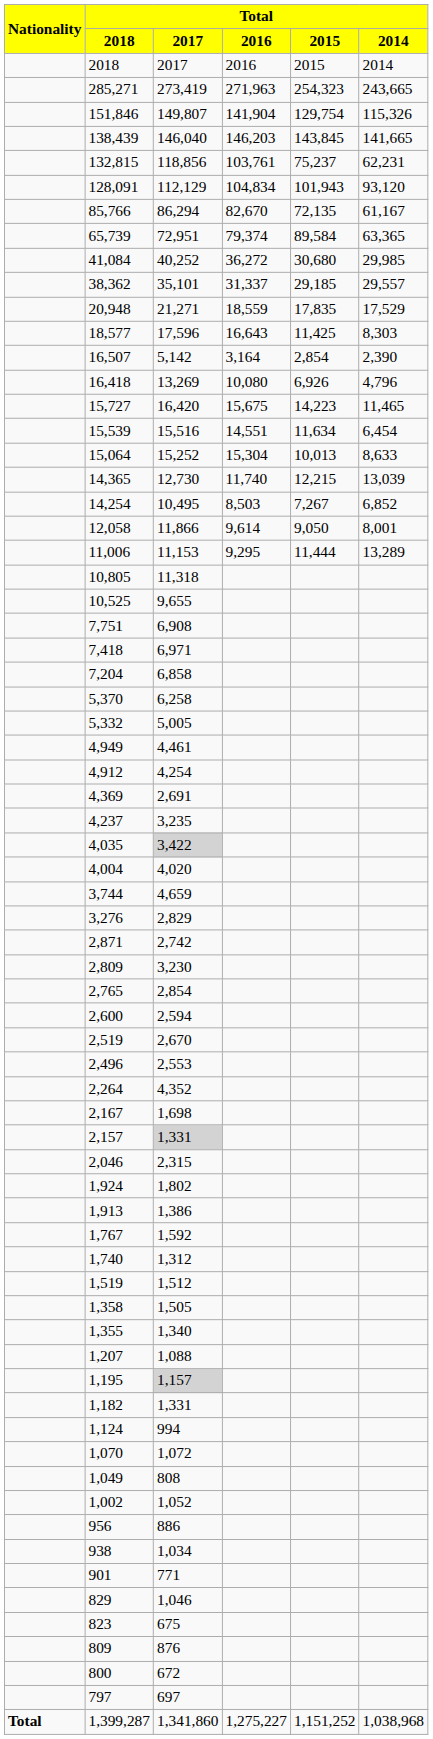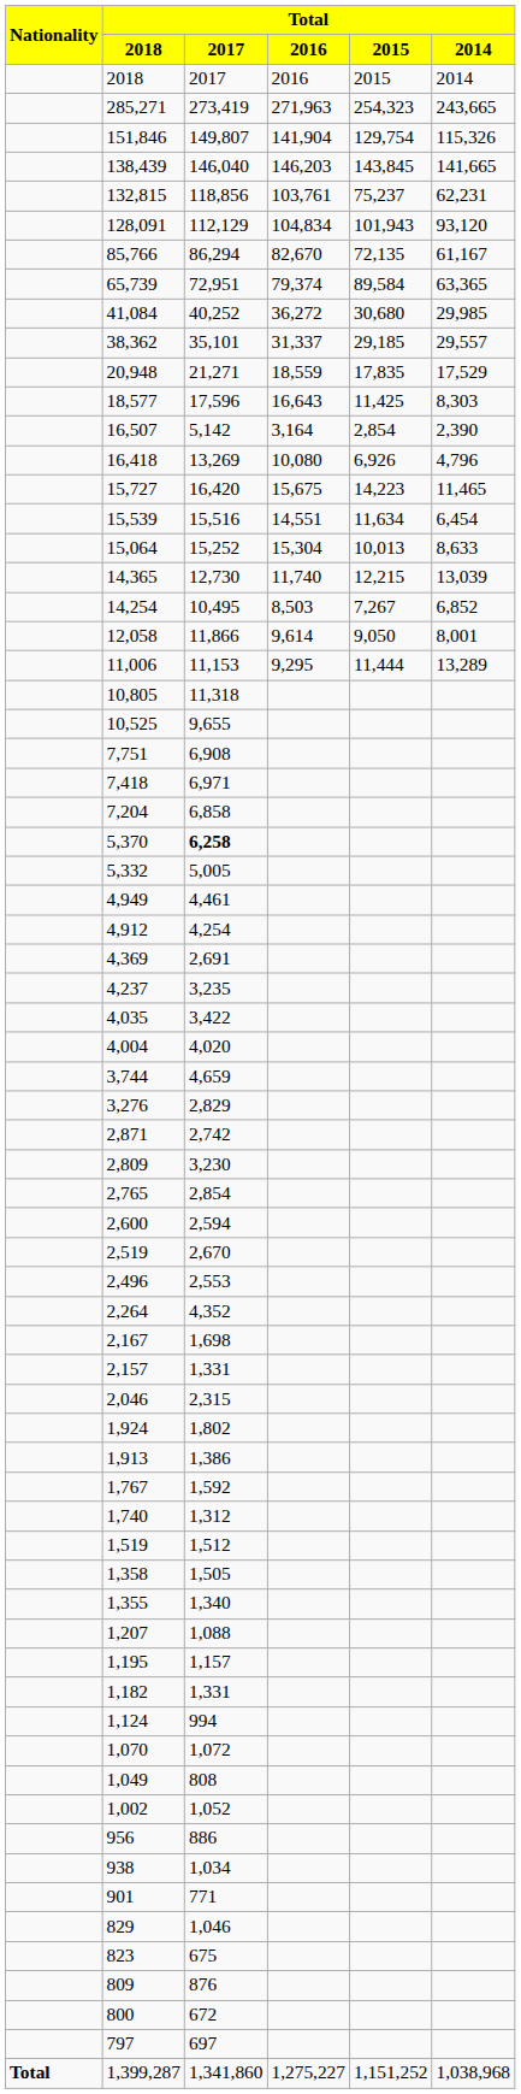5,370 | Total / 2017: normal -> bold
4,035 | Total / 2017: lightgrey background -> no background
2,157 | Total / 2017: lightgrey background -> no background
1,195 | Total / 2017: lightgrey background -> no background
